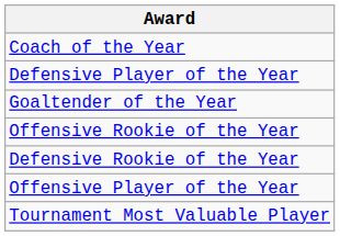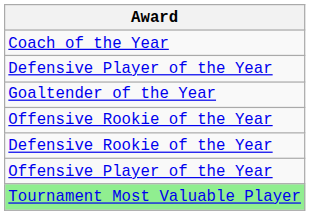row 8 | column 1: no background -> lightgreen background
